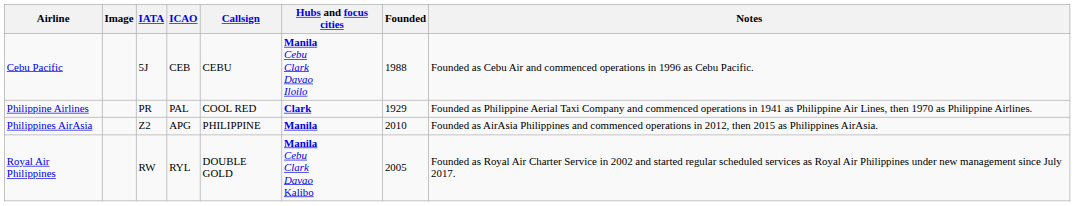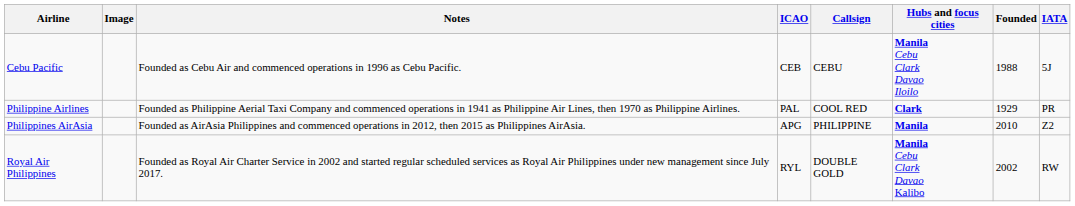columns swapped: IATA <-> Notes
Royal Air Philippines | Founded: 2005 -> 2002
